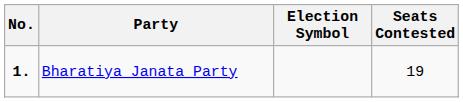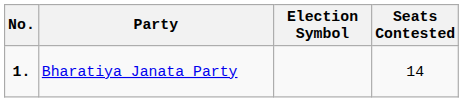Bharatiya Janata Party | Seats Contested: 19 -> 14
